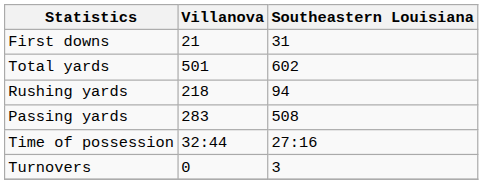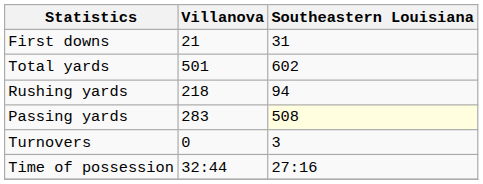Passing yards | Southeastern Louisiana: no background -> lightyellow background
rows swapped: Turnovers <-> Time of possession
